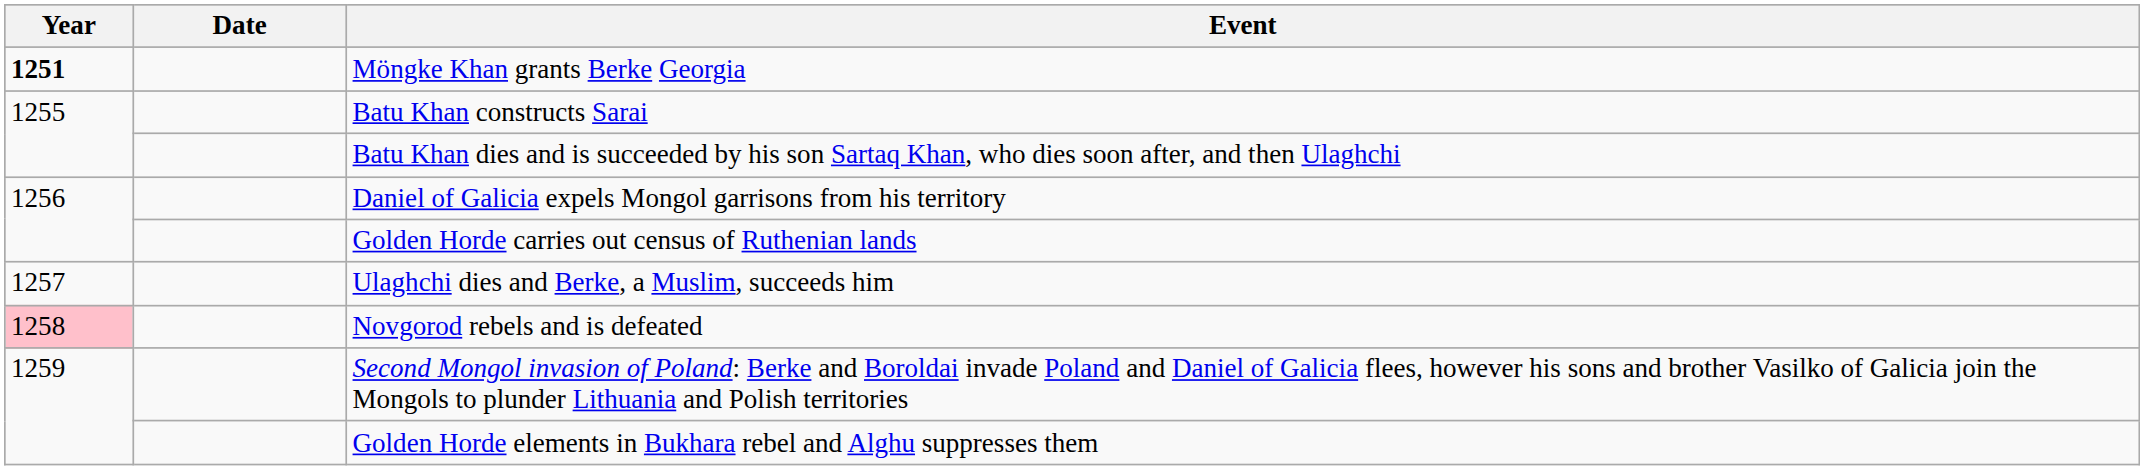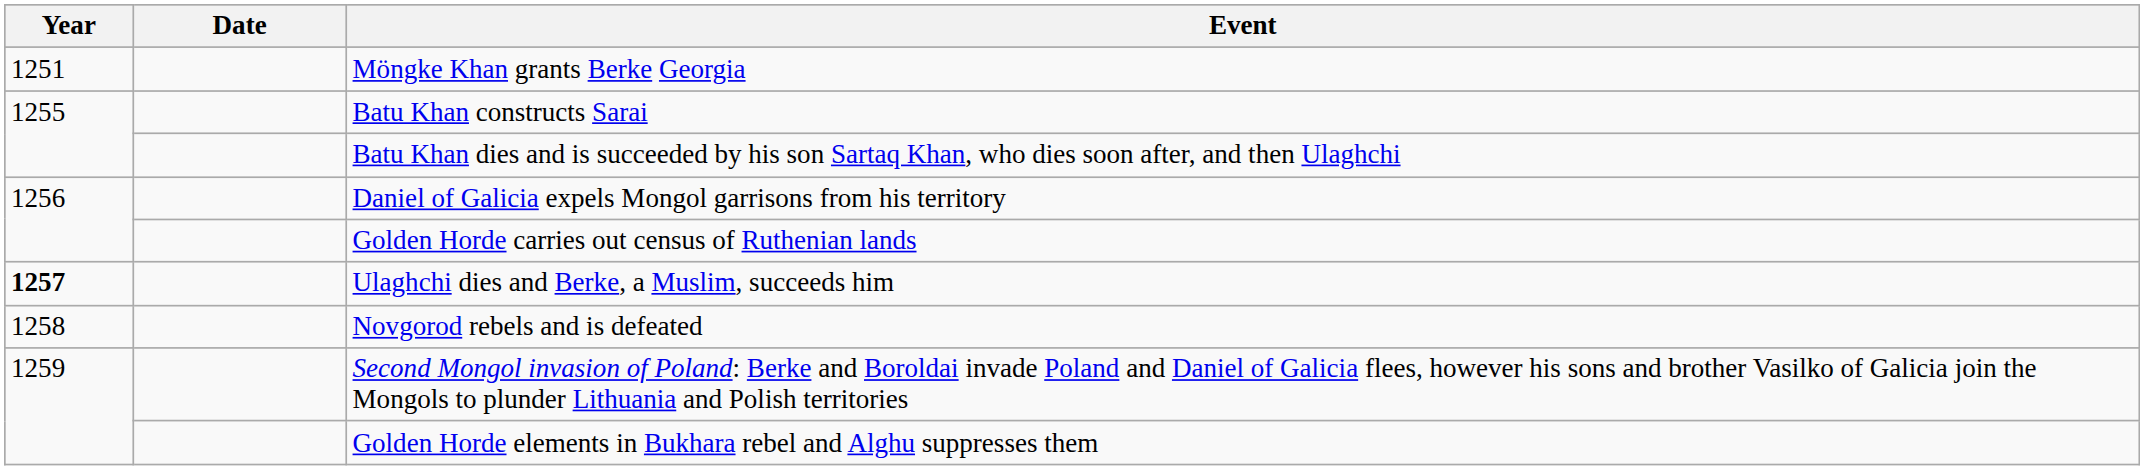Möngke Khan grants Berke Georgia | Year: bold -> normal
Ulaghchi dies and Berke, a Muslim, succeeds him | Year: normal -> bold
Novgorod rebels and is defeated | Year: pink background -> no background
